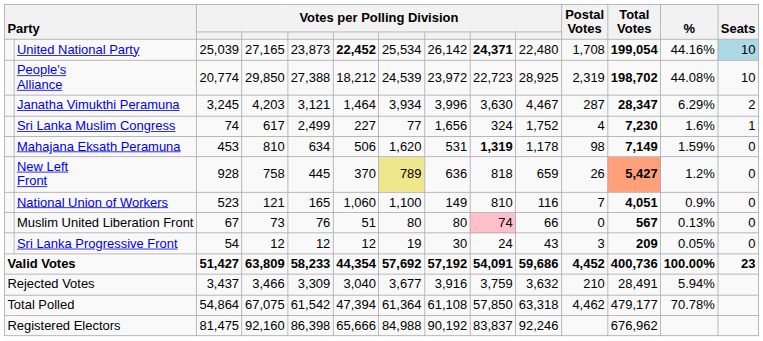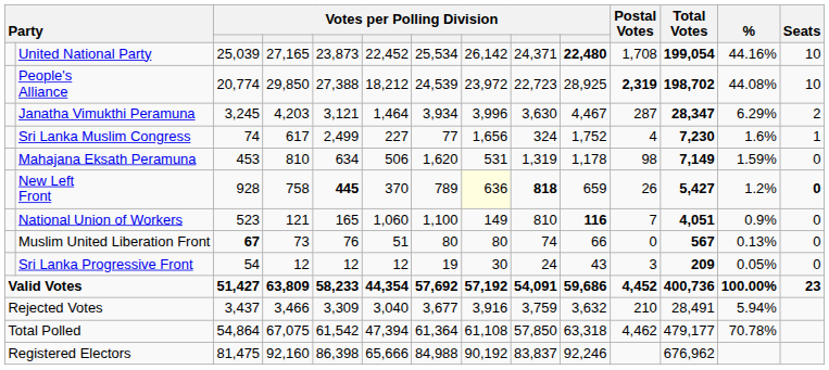United National Party | column 6: bold -> normal
United National Party | column 9: bold -> normal
United National Party | column 10: normal -> bold
United National Party | Seats: lightblue background -> no background
People's Alliance | Postal Votes: normal -> bold
Mahajana Eksath Peramuna | column 9: bold -> normal
New Left Front | column 5: normal -> bold
New Left Front | column 7: khaki background -> no background
New Left Front | column 8: no background -> lightyellow background
New Left Front | column 9: normal -> bold
New Left Front | Total Votes: lightsalmon background -> no background
New Left Front | Seats: normal -> bold
National Union of Workers | column 10: normal -> bold
Muslim United Liberation Front | column 3: normal -> bold
Muslim United Liberation Front | column 9: pink background -> no background
